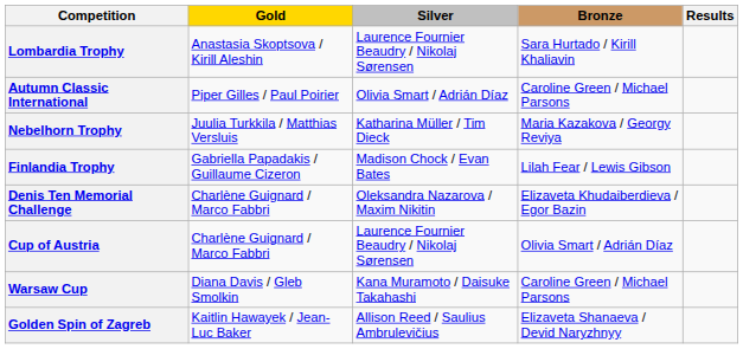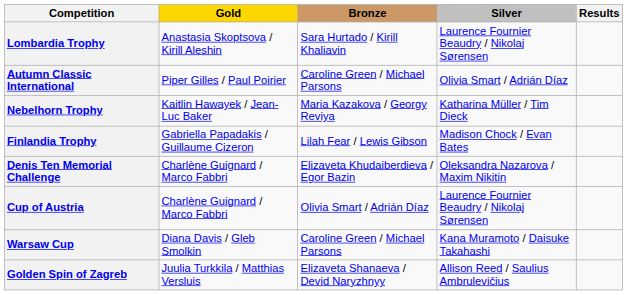columns swapped: Silver <-> Bronze
Nebelhorn Trophy | Gold: Juulia Turkkila / Matthias Versluis -> Kaitlin Hawayek / Jean-Luc Baker
Golden Spin of Zagreb | Gold: Kaitlin Hawayek / Jean-Luc Baker -> Juulia Turkkila / Matthias Versluis
